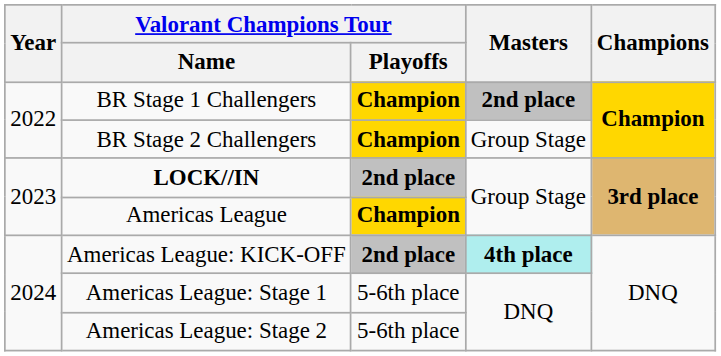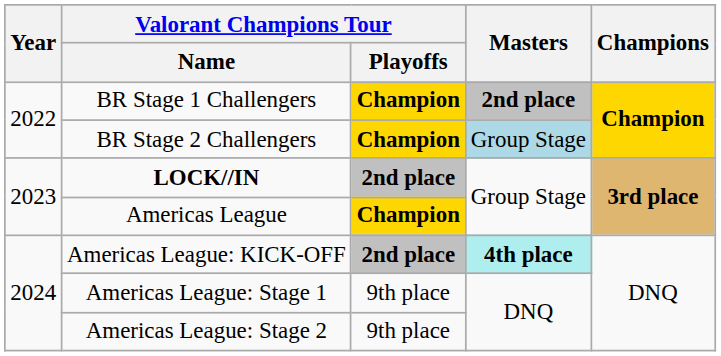BR Stage 2 Challengers | Masters: no background -> lightblue background
Americas League: Stage 1 | Valorant Champions Tour / Playoffs: 5-6th place -> 9th place
Americas League: Stage 2 | Valorant Champions Tour / Playoffs: 5-6th place -> 9th place
